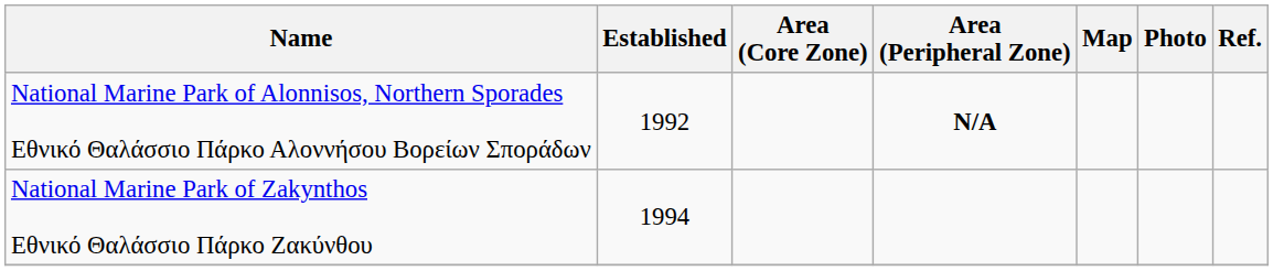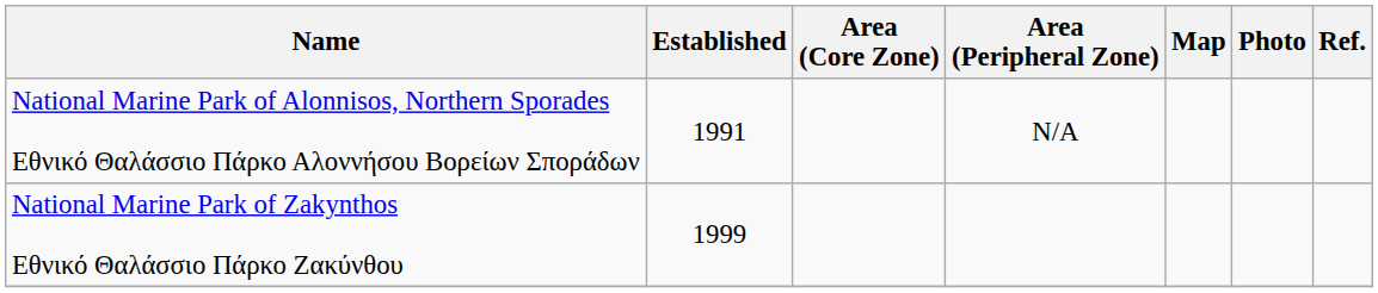row 2 | Established: 1992 -> 1991
row 2 | Area (Peripheral Zone): bold -> normal
row 3 | Established: 1994 -> 1999
